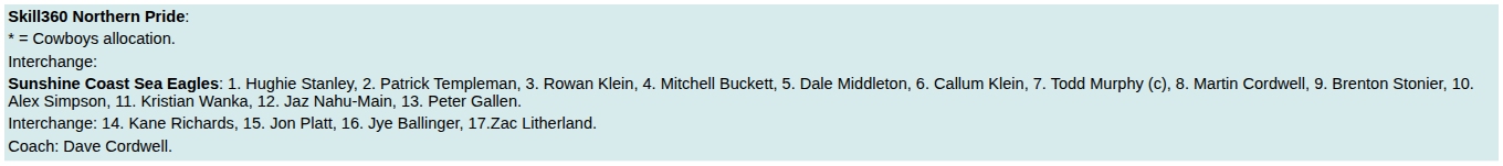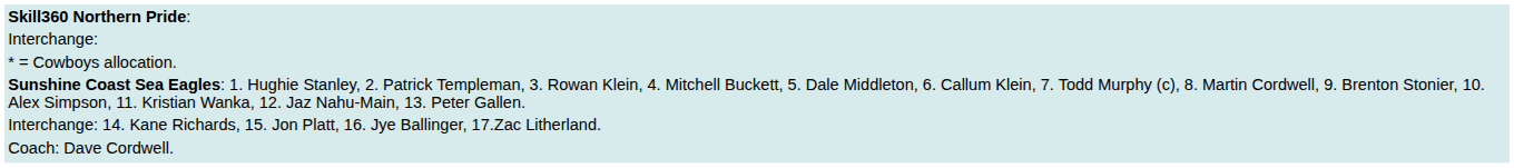row 2 | column 1: * = Cowboys allocation. -> Interchange:
row 3 | column 1: Interchange: -> * = Cowboys allocation.
